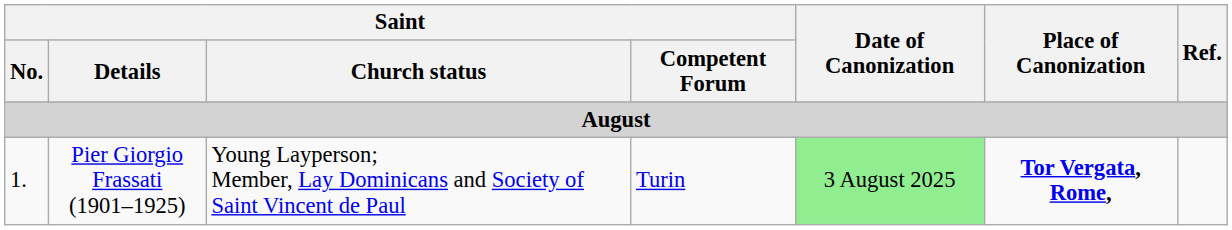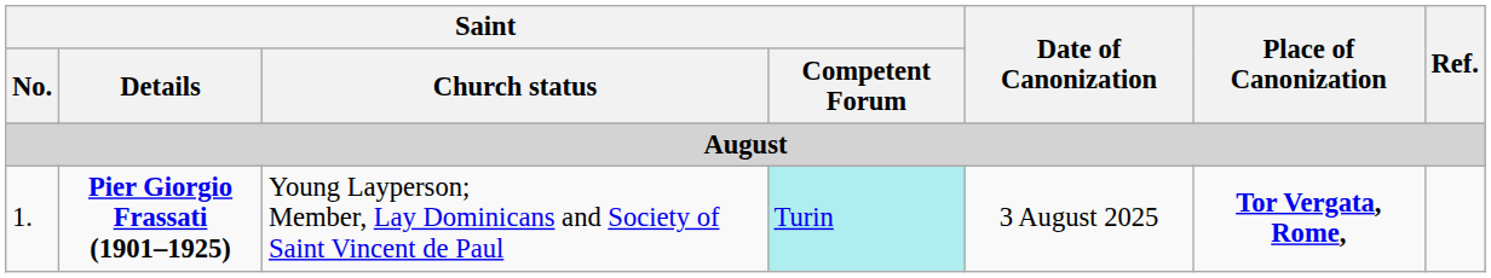1. | Saint / Details: normal -> bold
1. | Saint / Competent Forum: no background -> paleturquoise background
1. | Date of Canonization: lightgreen background -> no background
